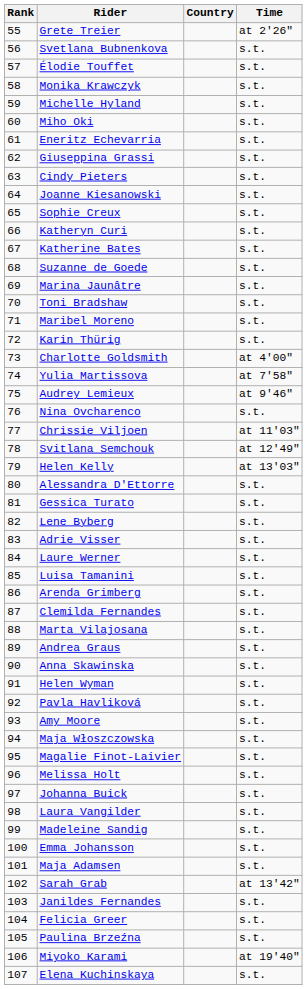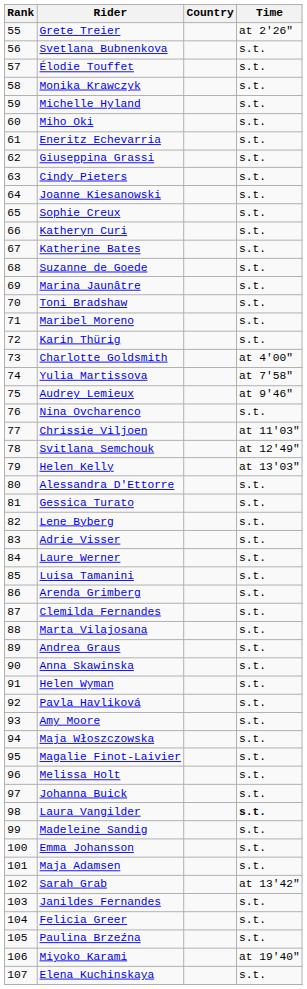Laura Vangilder | Time: normal -> bold
